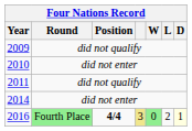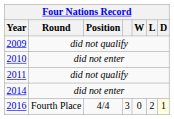2016 | Round: lightgreen background -> no background
2016 | Position: bold -> normal
2016 | column 4: khaki background -> no background
2016 | W: lightgreen background -> no background
